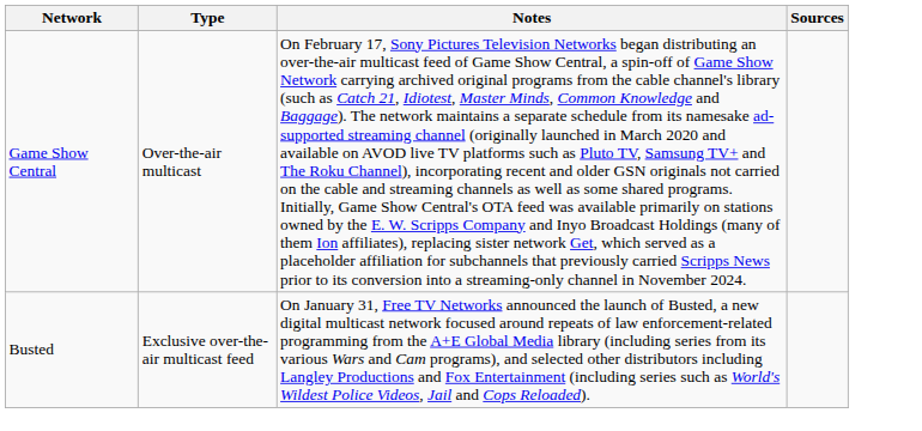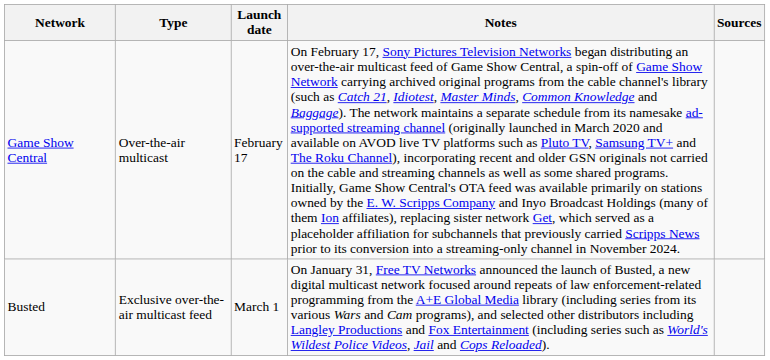+ column: Launch date | February 17 | March 1
